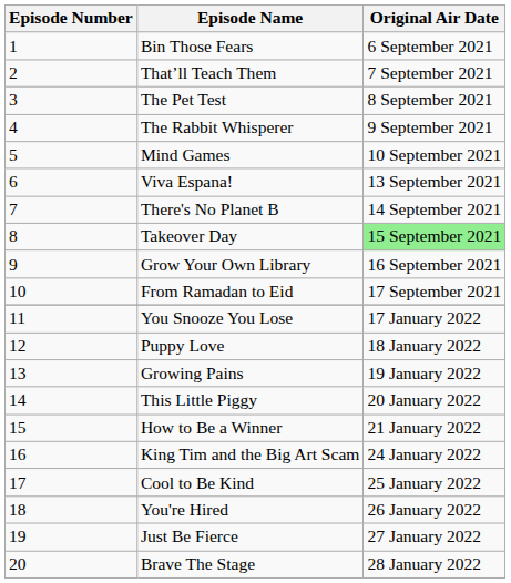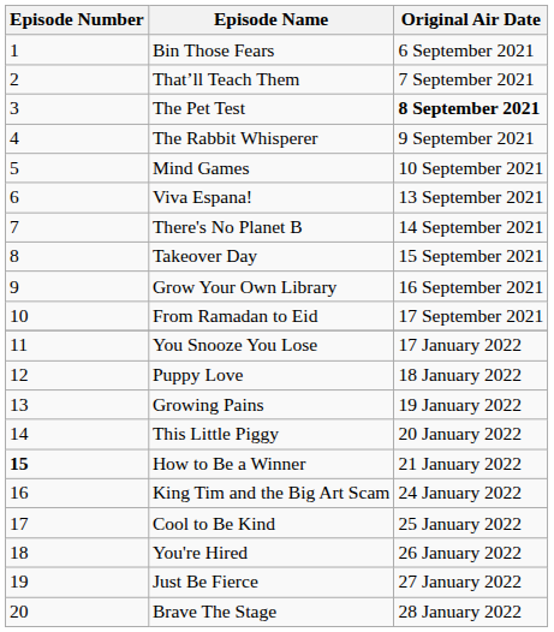The Pet Test | Original Air Date: normal -> bold
Takeover Day | Original Air Date: lightgreen background -> no background
How to Be a Winner | Episode Number: normal -> bold
